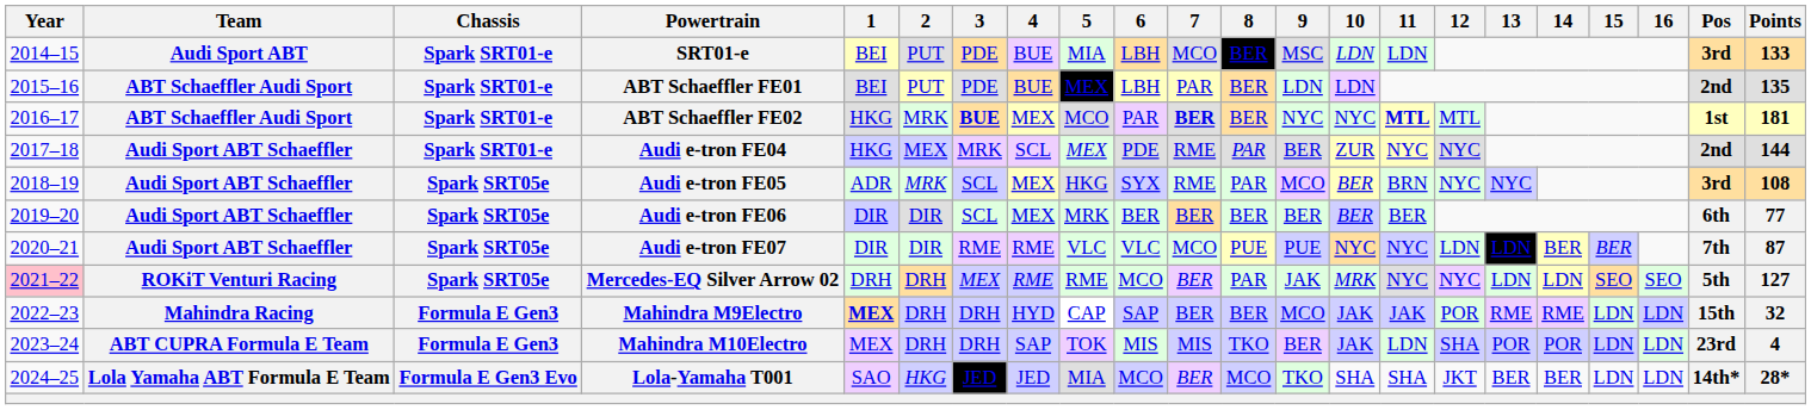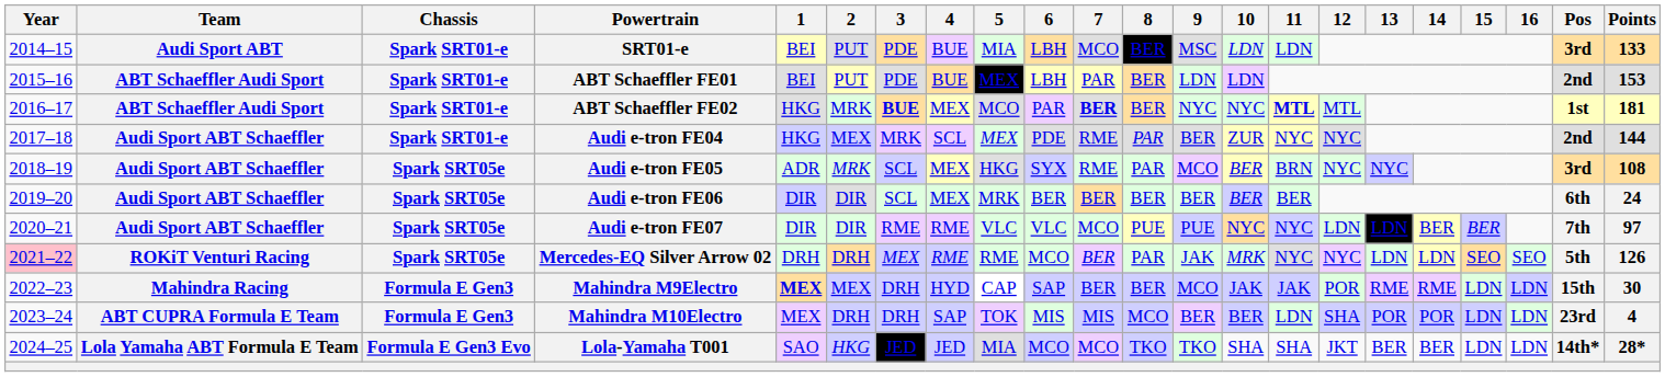ABT Schaeffler FE01 | Points: 135 -> 153
Audi e-tron FE06 | Points: 77 -> 24
Audi e-tron FE07 | Points: 87 -> 97
Mercedes-EQ Silver Arrow 02 | Points: 127 -> 126
Mahindra M9Electro | 2: DRH -> MEX
Mahindra M9Electro | Points: 32 -> 30
Mahindra M10Electro | 8: TKO -> MCO
Mahindra M10Electro | 10: JAK -> BER
Lola-Yamaha T001 | 7: BER -> MCO
Lola-Yamaha T001 | 8: MCO -> TKO
